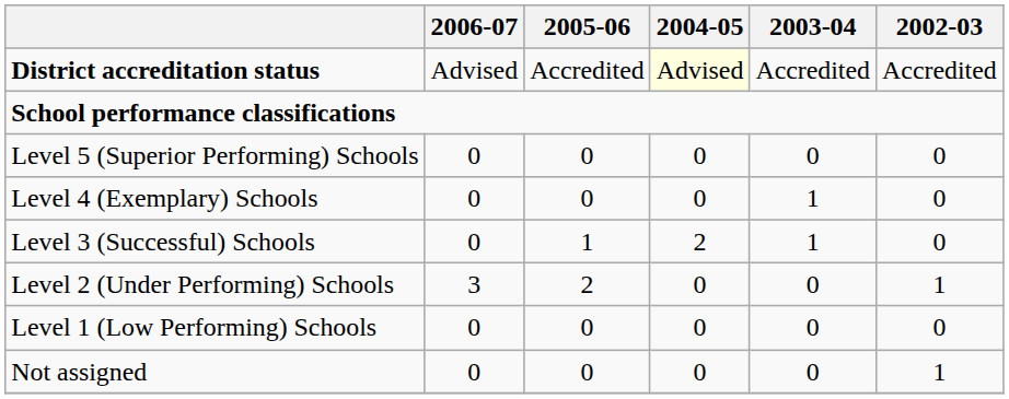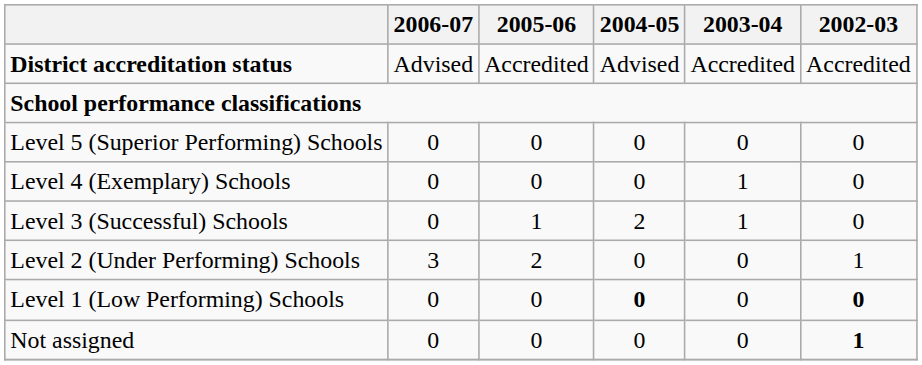District accreditation status | 2004-05: lightyellow background -> no background
Level 1 (Low Performing) Schools | 2004-05: normal -> bold
Level 1 (Low Performing) Schools | 2002-03: normal -> bold
Not assigned | 2002-03: normal -> bold
